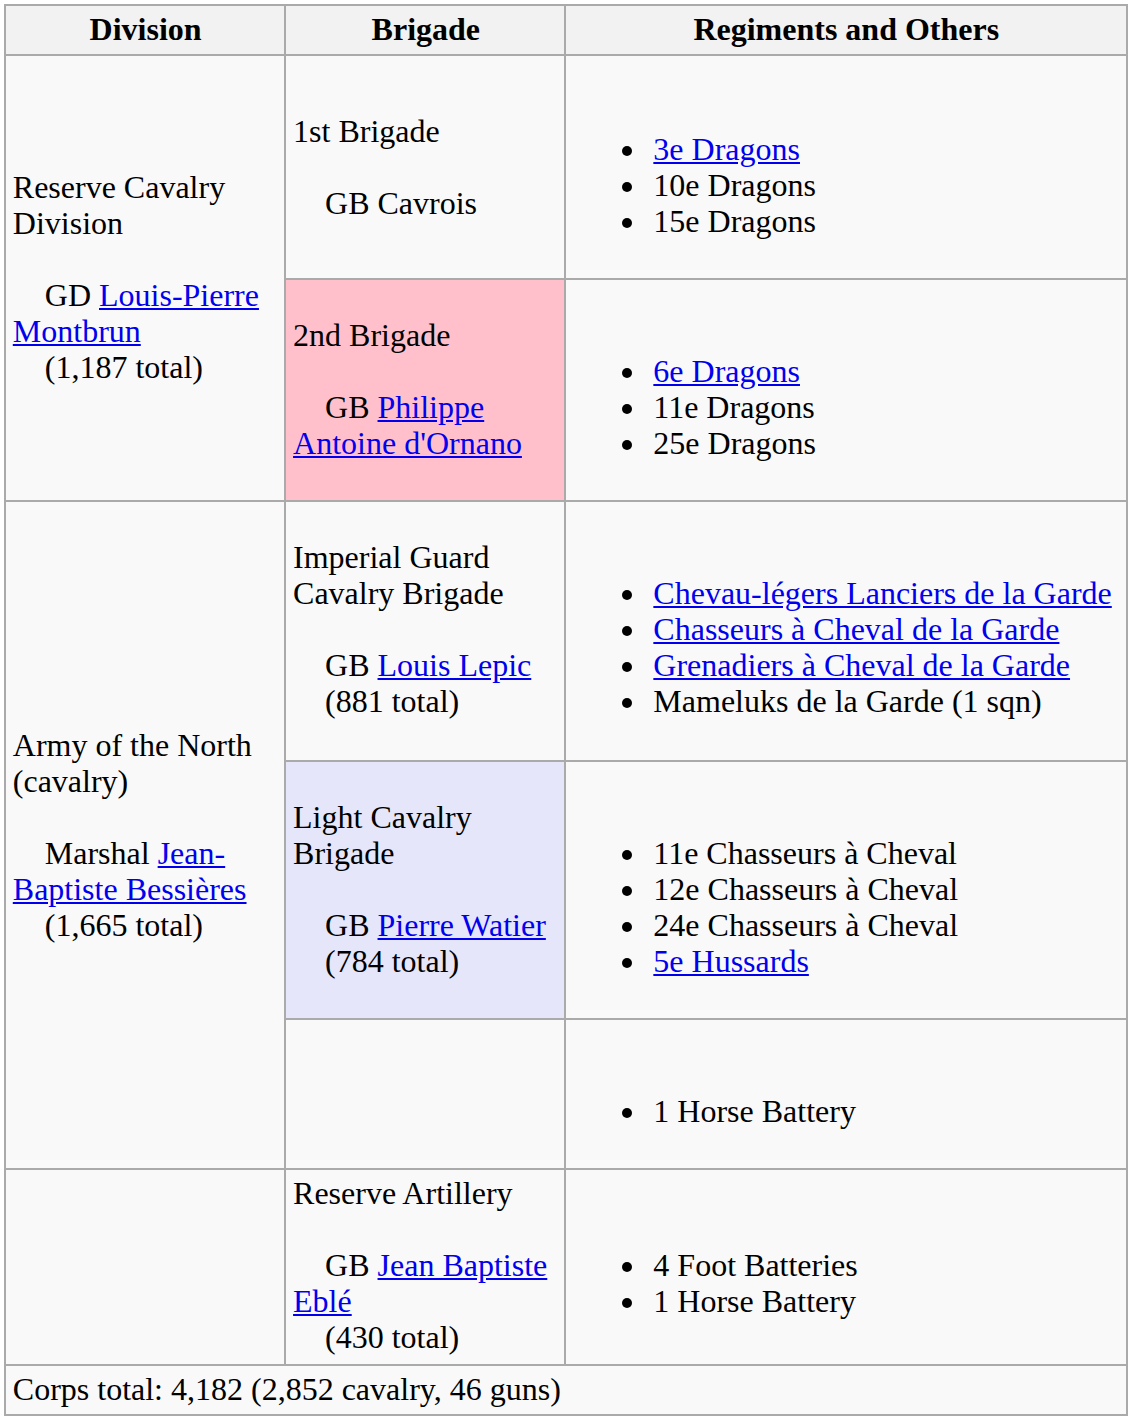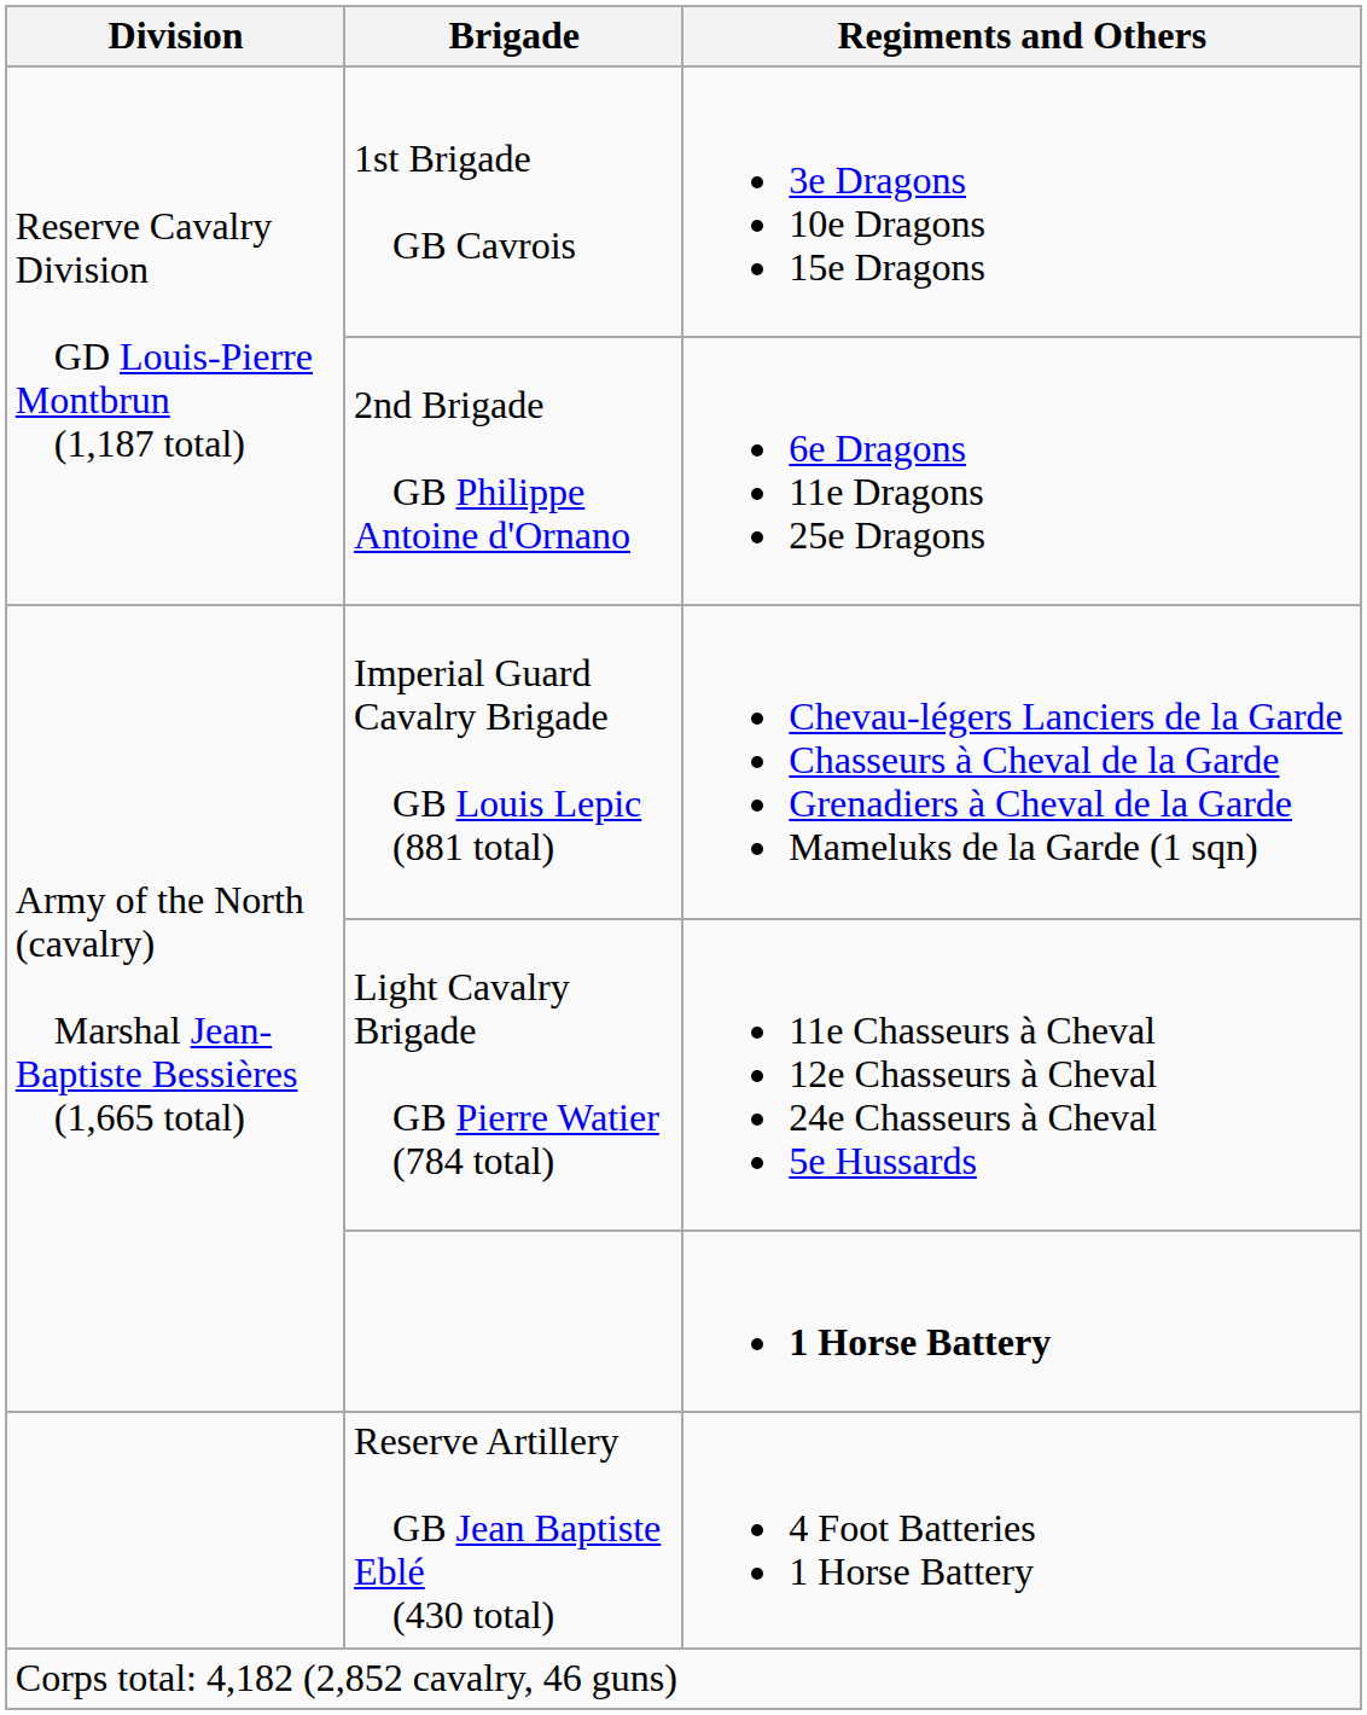row 3 | Brigade: pink background -> no background
row 5 | Brigade: lavender background -> no background
row 6 | Regiments and Others: normal -> bold
